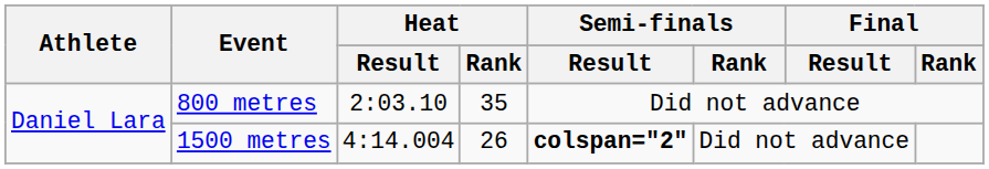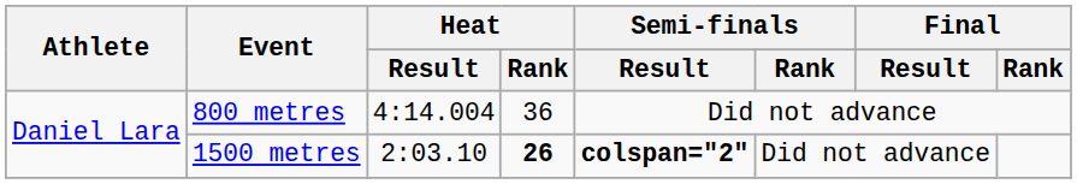800 metres | Heat / Result: 2:03.10 -> 4:14.004
800 metres | Heat / Rank: 35 -> 36
1500 metres | Heat / Result: 4:14.004 -> 2:03.10
1500 metres | Heat / Rank: normal -> bold
